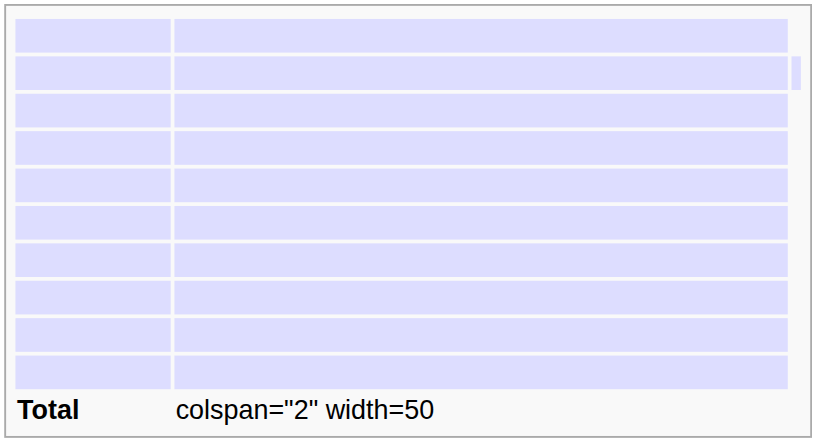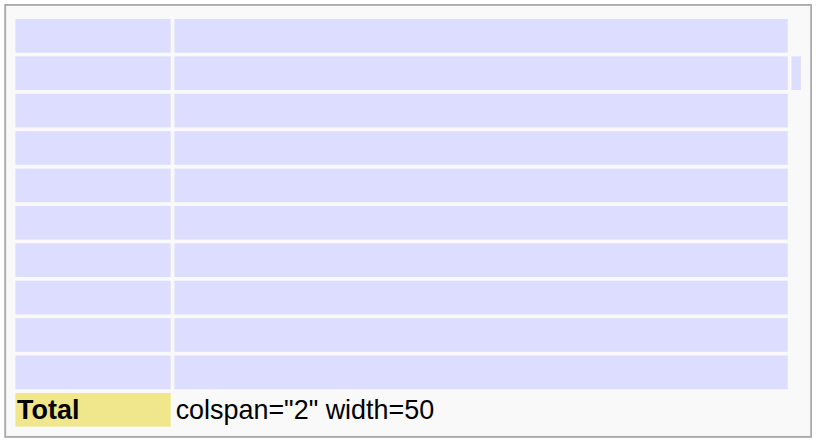row 1 | column 1: no background -> khaki background
